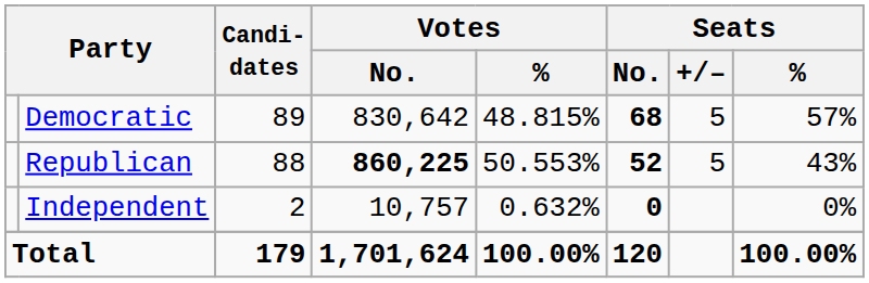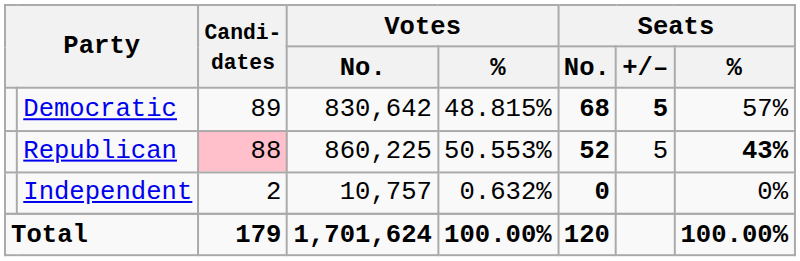Democratic | Seats / +/–: normal -> bold
Republican | Candi- dates: no background -> pink background
Republican | Votes / No.: bold -> normal
Republican | Seats / %: normal -> bold
